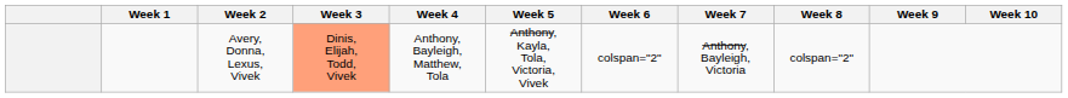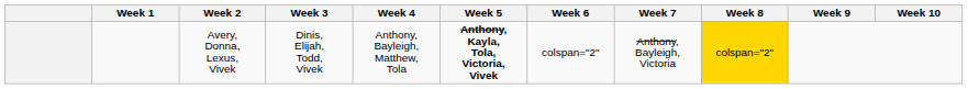Avery, Donna, Lexus, Vivek | Week 3: lightsalmon background -> no background
Avery, Donna, Lexus, Vivek | Week 5: normal -> bold
Avery, Donna, Lexus, Vivek | Week 8: no background -> gold background
